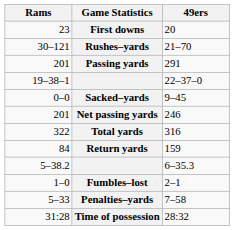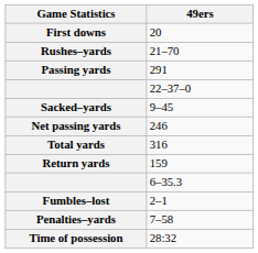- column: Rams | 23 | 30–121 | 201 | 19–38–1 | 0–0 | 201 | 322 | 84 | 5–38.2 | 1–0 | 5–33 | 31:28
